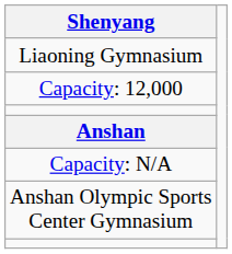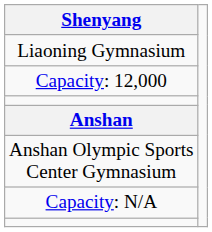row 6 | Shenyang: Capacity: N/A -> Anshan Olympic Sports Center Gymnasium
row 7 | Shenyang: Anshan Olympic Sports Center Gymnasium -> Capacity: N/A
